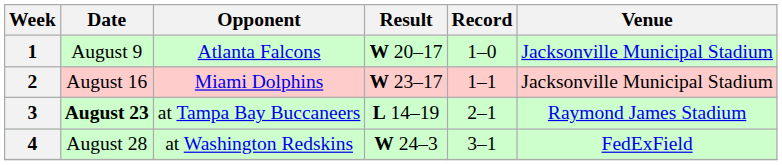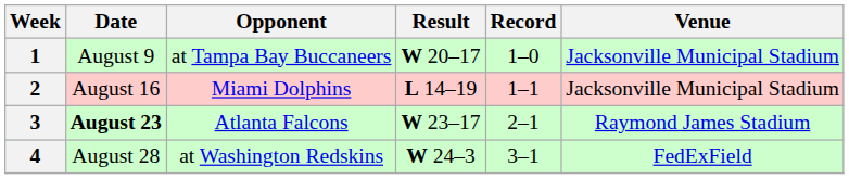1 | Opponent: Atlanta Falcons -> at Tampa Bay Buccaneers
2 | Result: W 23–17 -> L 14–19
3 | Opponent: at Tampa Bay Buccaneers -> Atlanta Falcons
3 | Result: L 14–19 -> W 23–17
